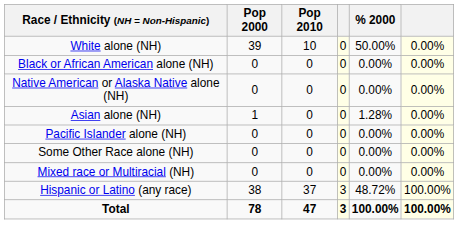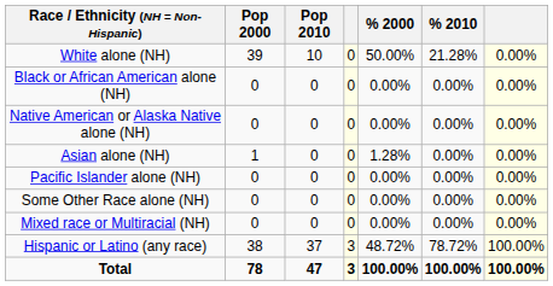+ column: % 2010 | 21.28% | 0.00% | 0.00% | 0.00% | 0.00% | 0.00% | 0.00% | 78.72% | 100.00%
